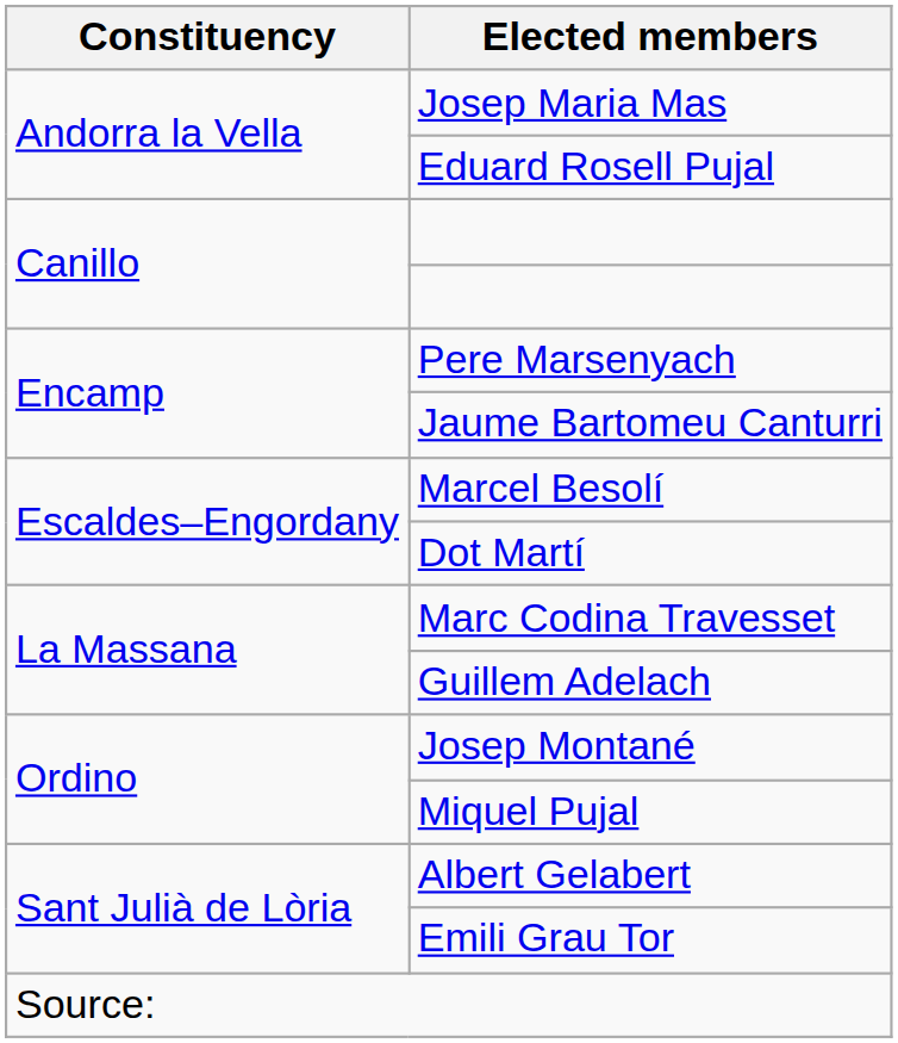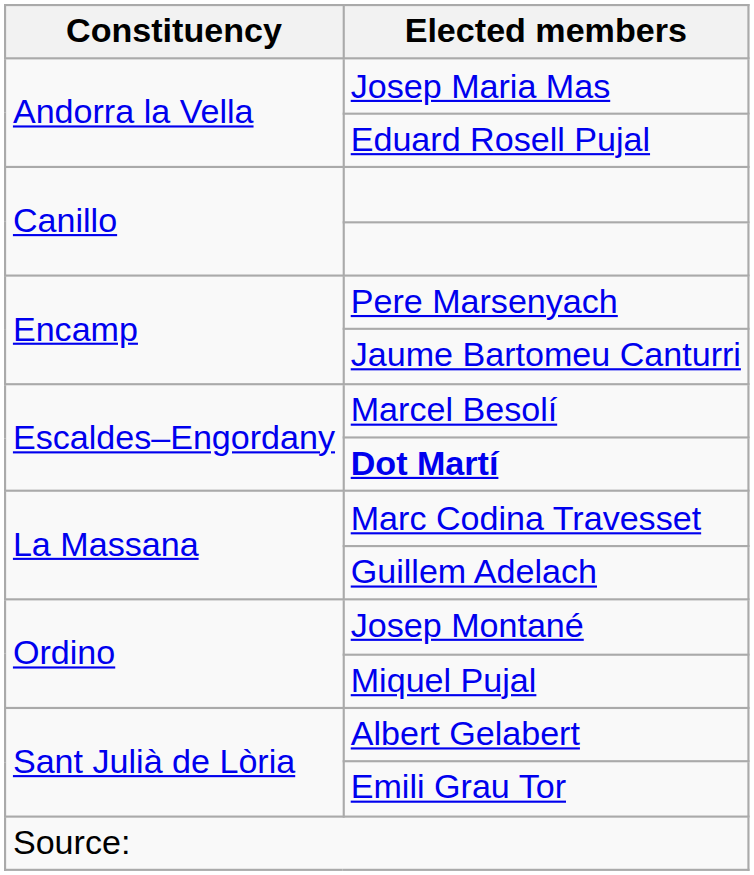row 9 | Elected members: normal -> bold
